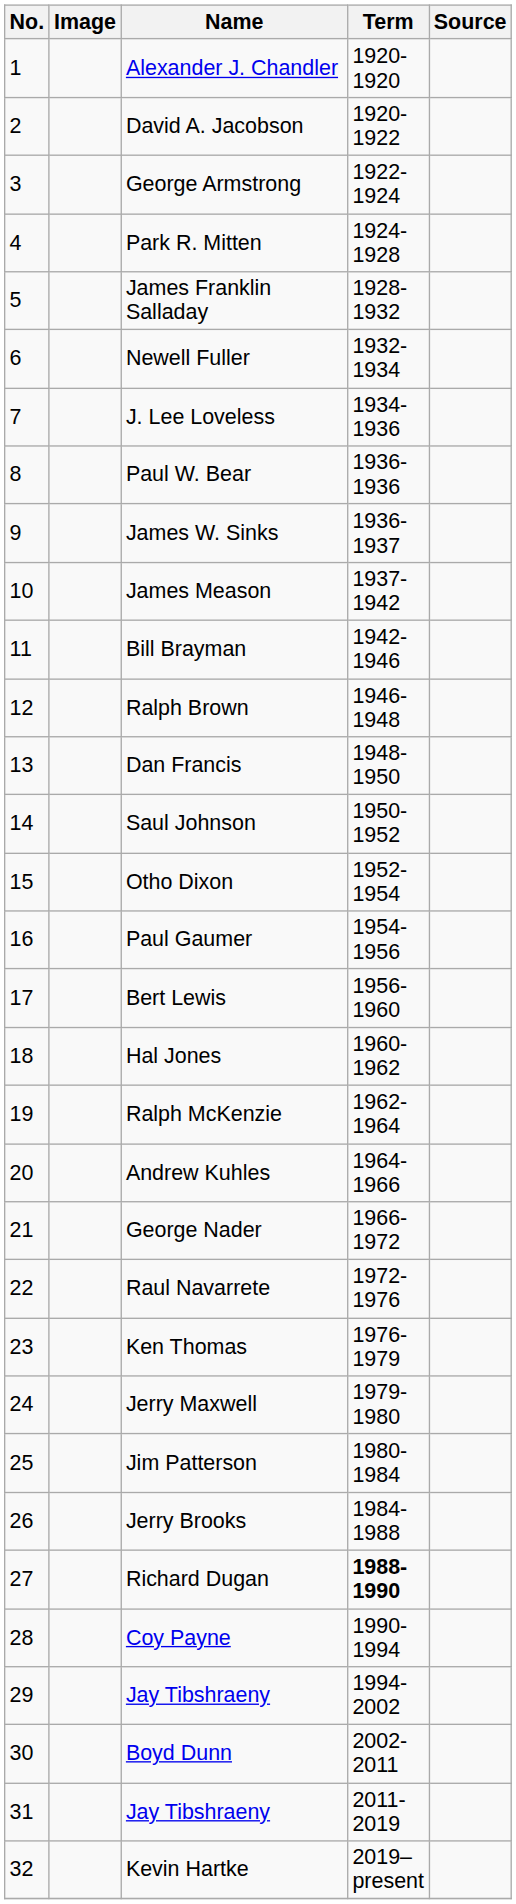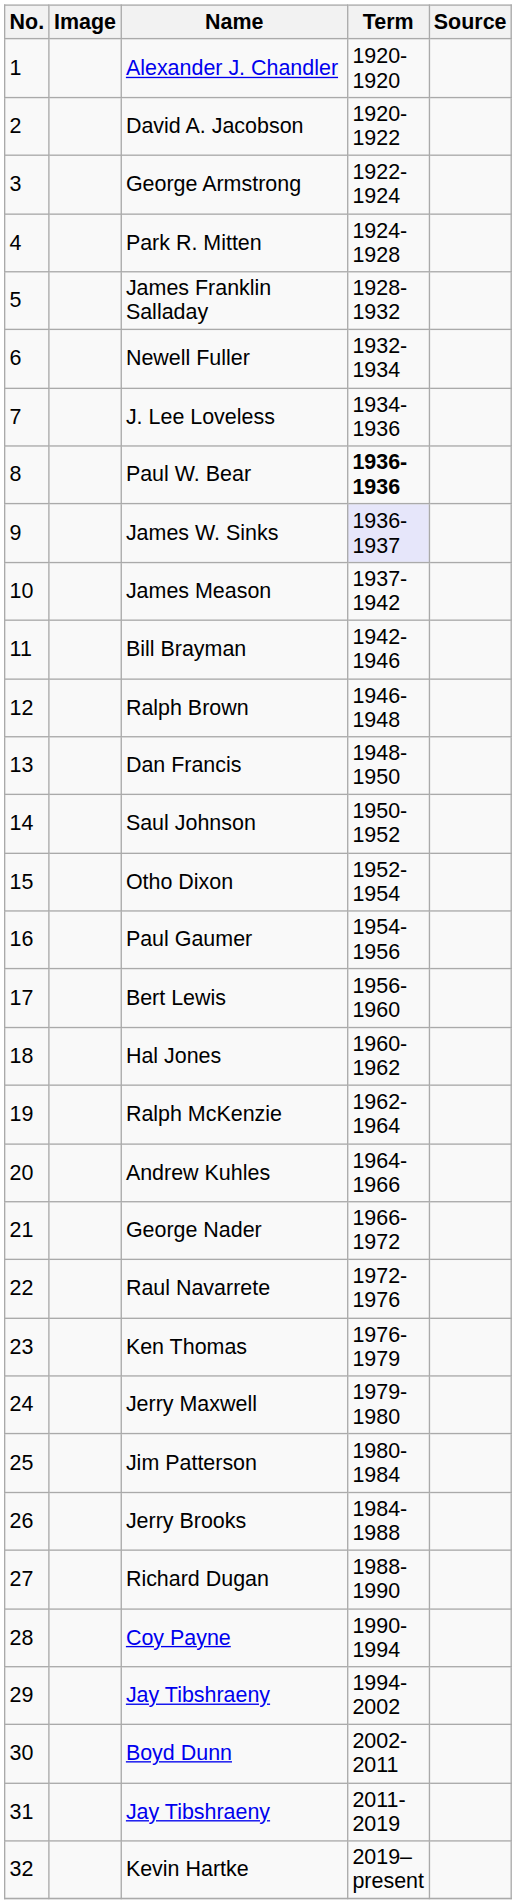Paul W. Bear | Term: normal -> bold
James W. Sinks | Term: no background -> lavender background
Richard Dugan | Term: bold -> normal
